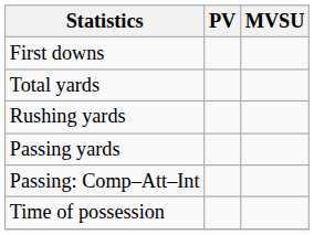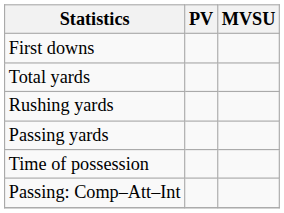rows swapped: Passing: Comp–Att–Int <-> Time of possession
